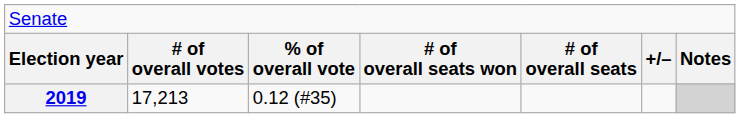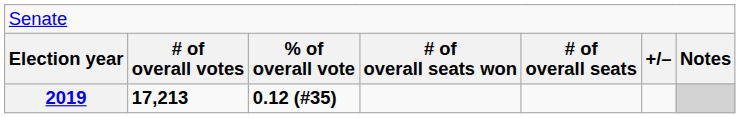2019 | column 2: normal -> bold
2019 | column 3: normal -> bold
